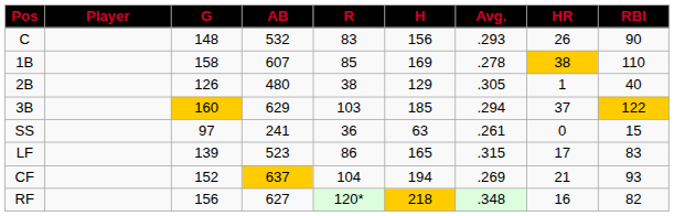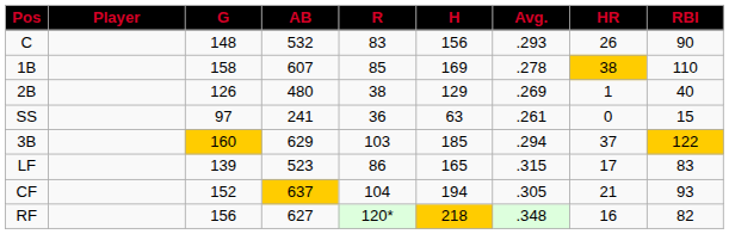2B | Avg.: .305 -> .269
rows swapped: SS <-> 3B
CF | Avg.: .269 -> .305
